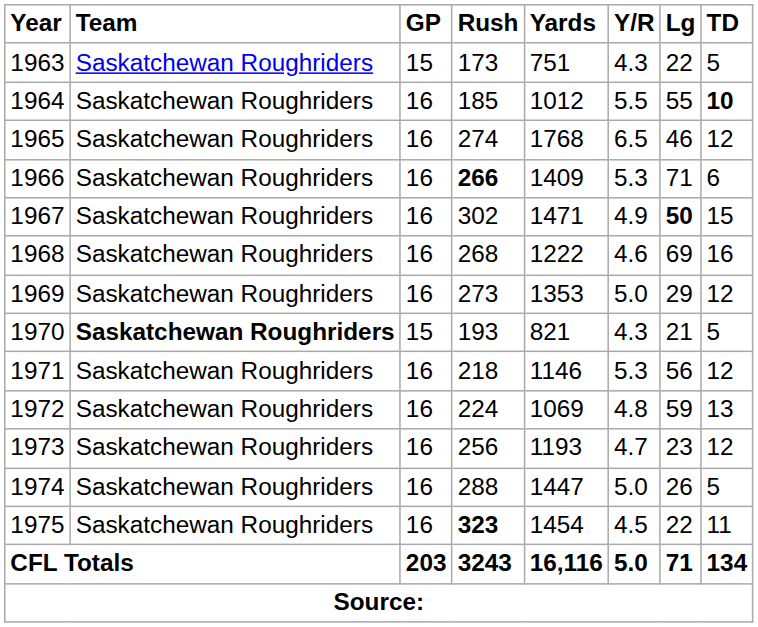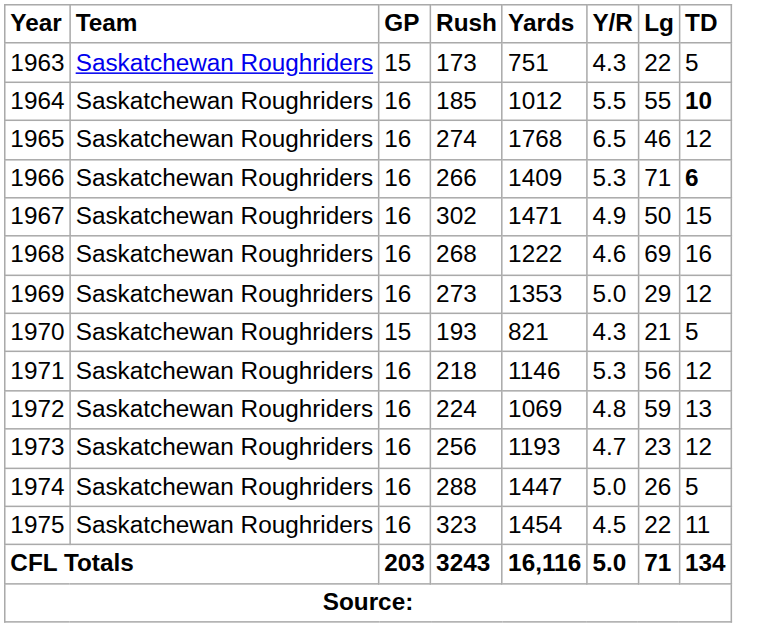1966 | Rush: bold -> normal
1966 | TD: normal -> bold
1967 | Lg: bold -> normal
1970 | Team: bold -> normal
1975 | Rush: bold -> normal
